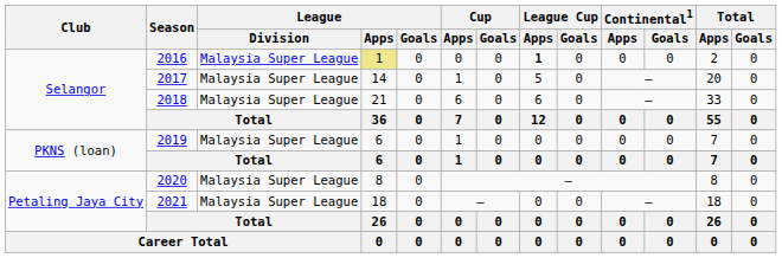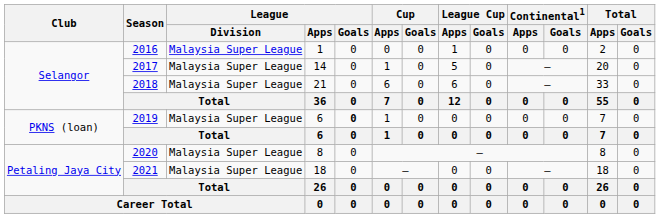2016 | League / Apps: khaki background -> no background
2016 | League Cup / Apps: bold -> normal
2019 | League / Goals: normal -> bold
